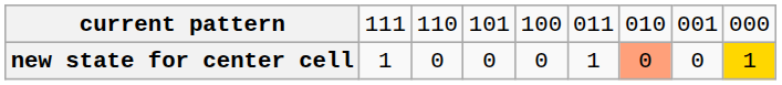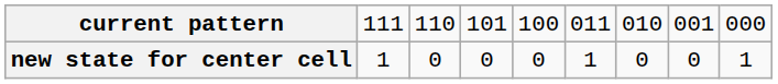new state for center cell | column 7: lightsalmon background -> no background
new state for center cell | column 9: gold background -> no background
